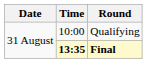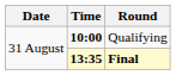Qualifying | Time: normal -> bold
